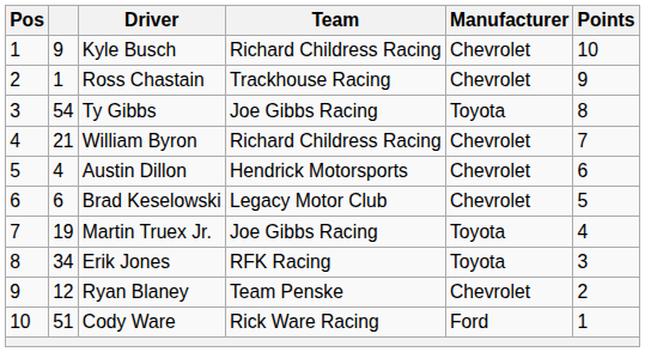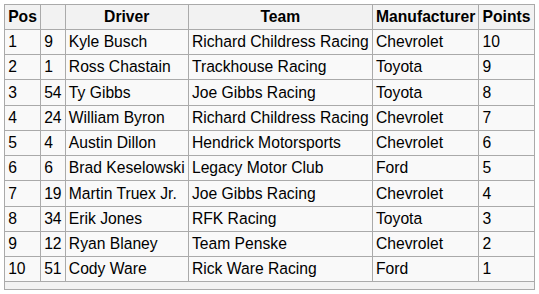Ross Chastain | Manufacturer: Chevrolet -> Toyota
William Byron | column 2: 21 -> 24
Brad Keselowski | Manufacturer: Chevrolet -> Ford
Martin Truex Jr. | Manufacturer: Toyota -> Chevrolet
